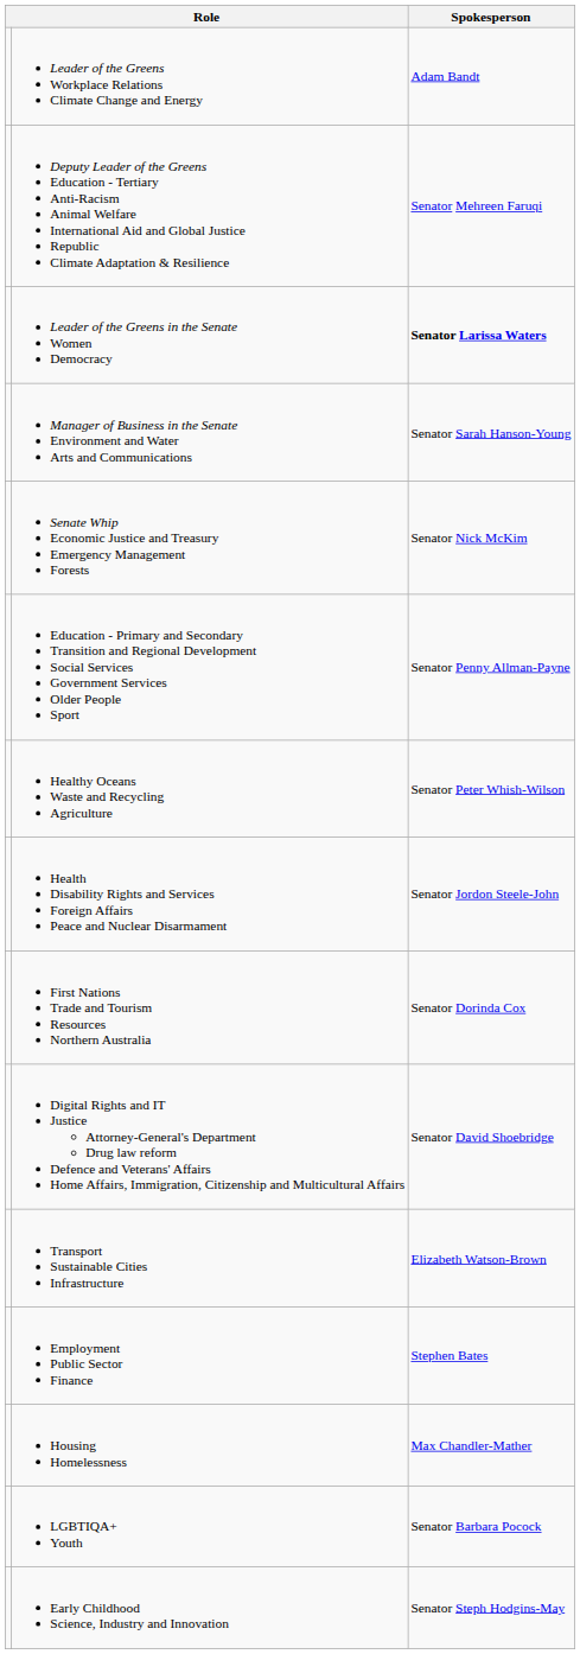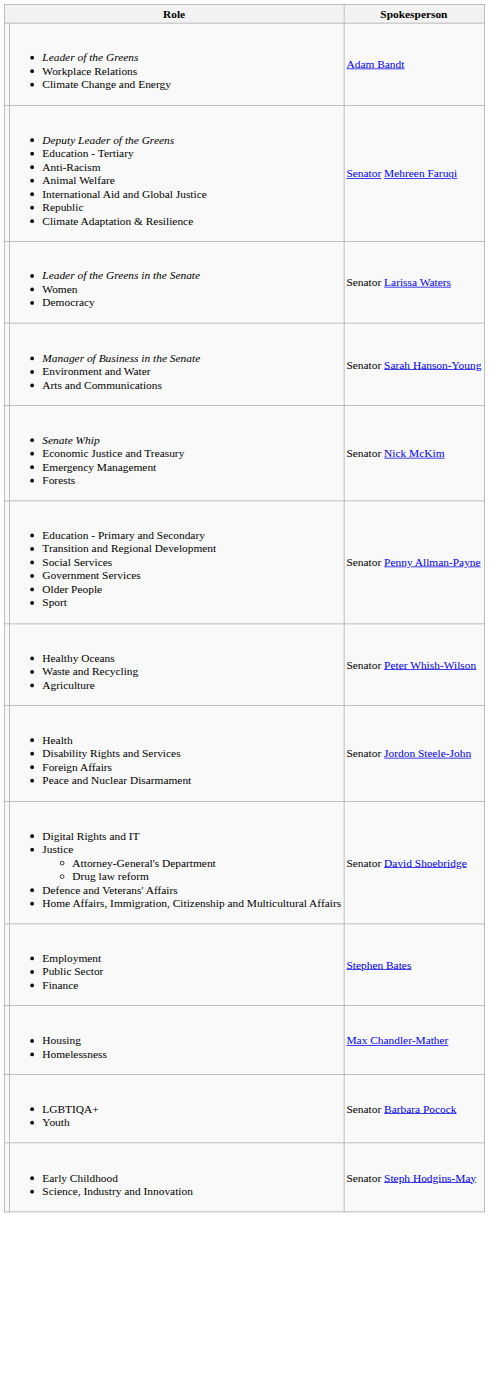Leader of the Greens in the Senate Women Democracy | Spokesperson: bold -> normal
- row: First Nations Trade and Tourism Resources Northern Australia | Senator Dorinda Cox
- row: Transport Sustainable Cities Infrastructure | Elizabeth Watson-Brown
